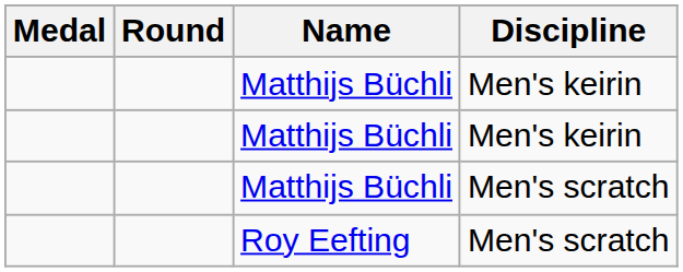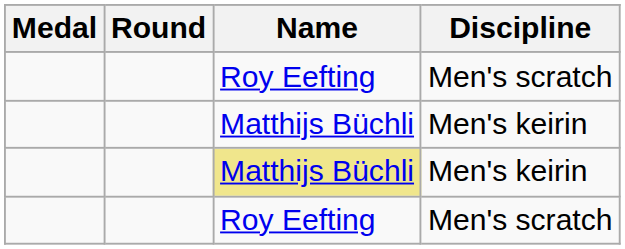row 2 | Name: Matthijs Büchli -> Roy Eefting
row 2 | Discipline: Men's keirin -> Men's scratch
row 4 | Name: no background -> khaki background
row 4 | Discipline: Men's scratch -> Men's keirin
